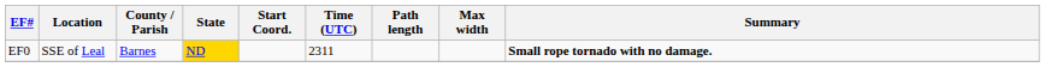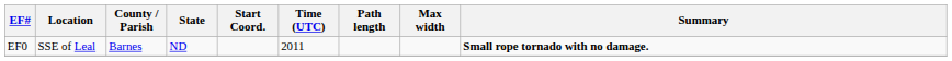EF0 | State: gold background -> no background
EF0 | Time (UTC): 2311 -> 2011
